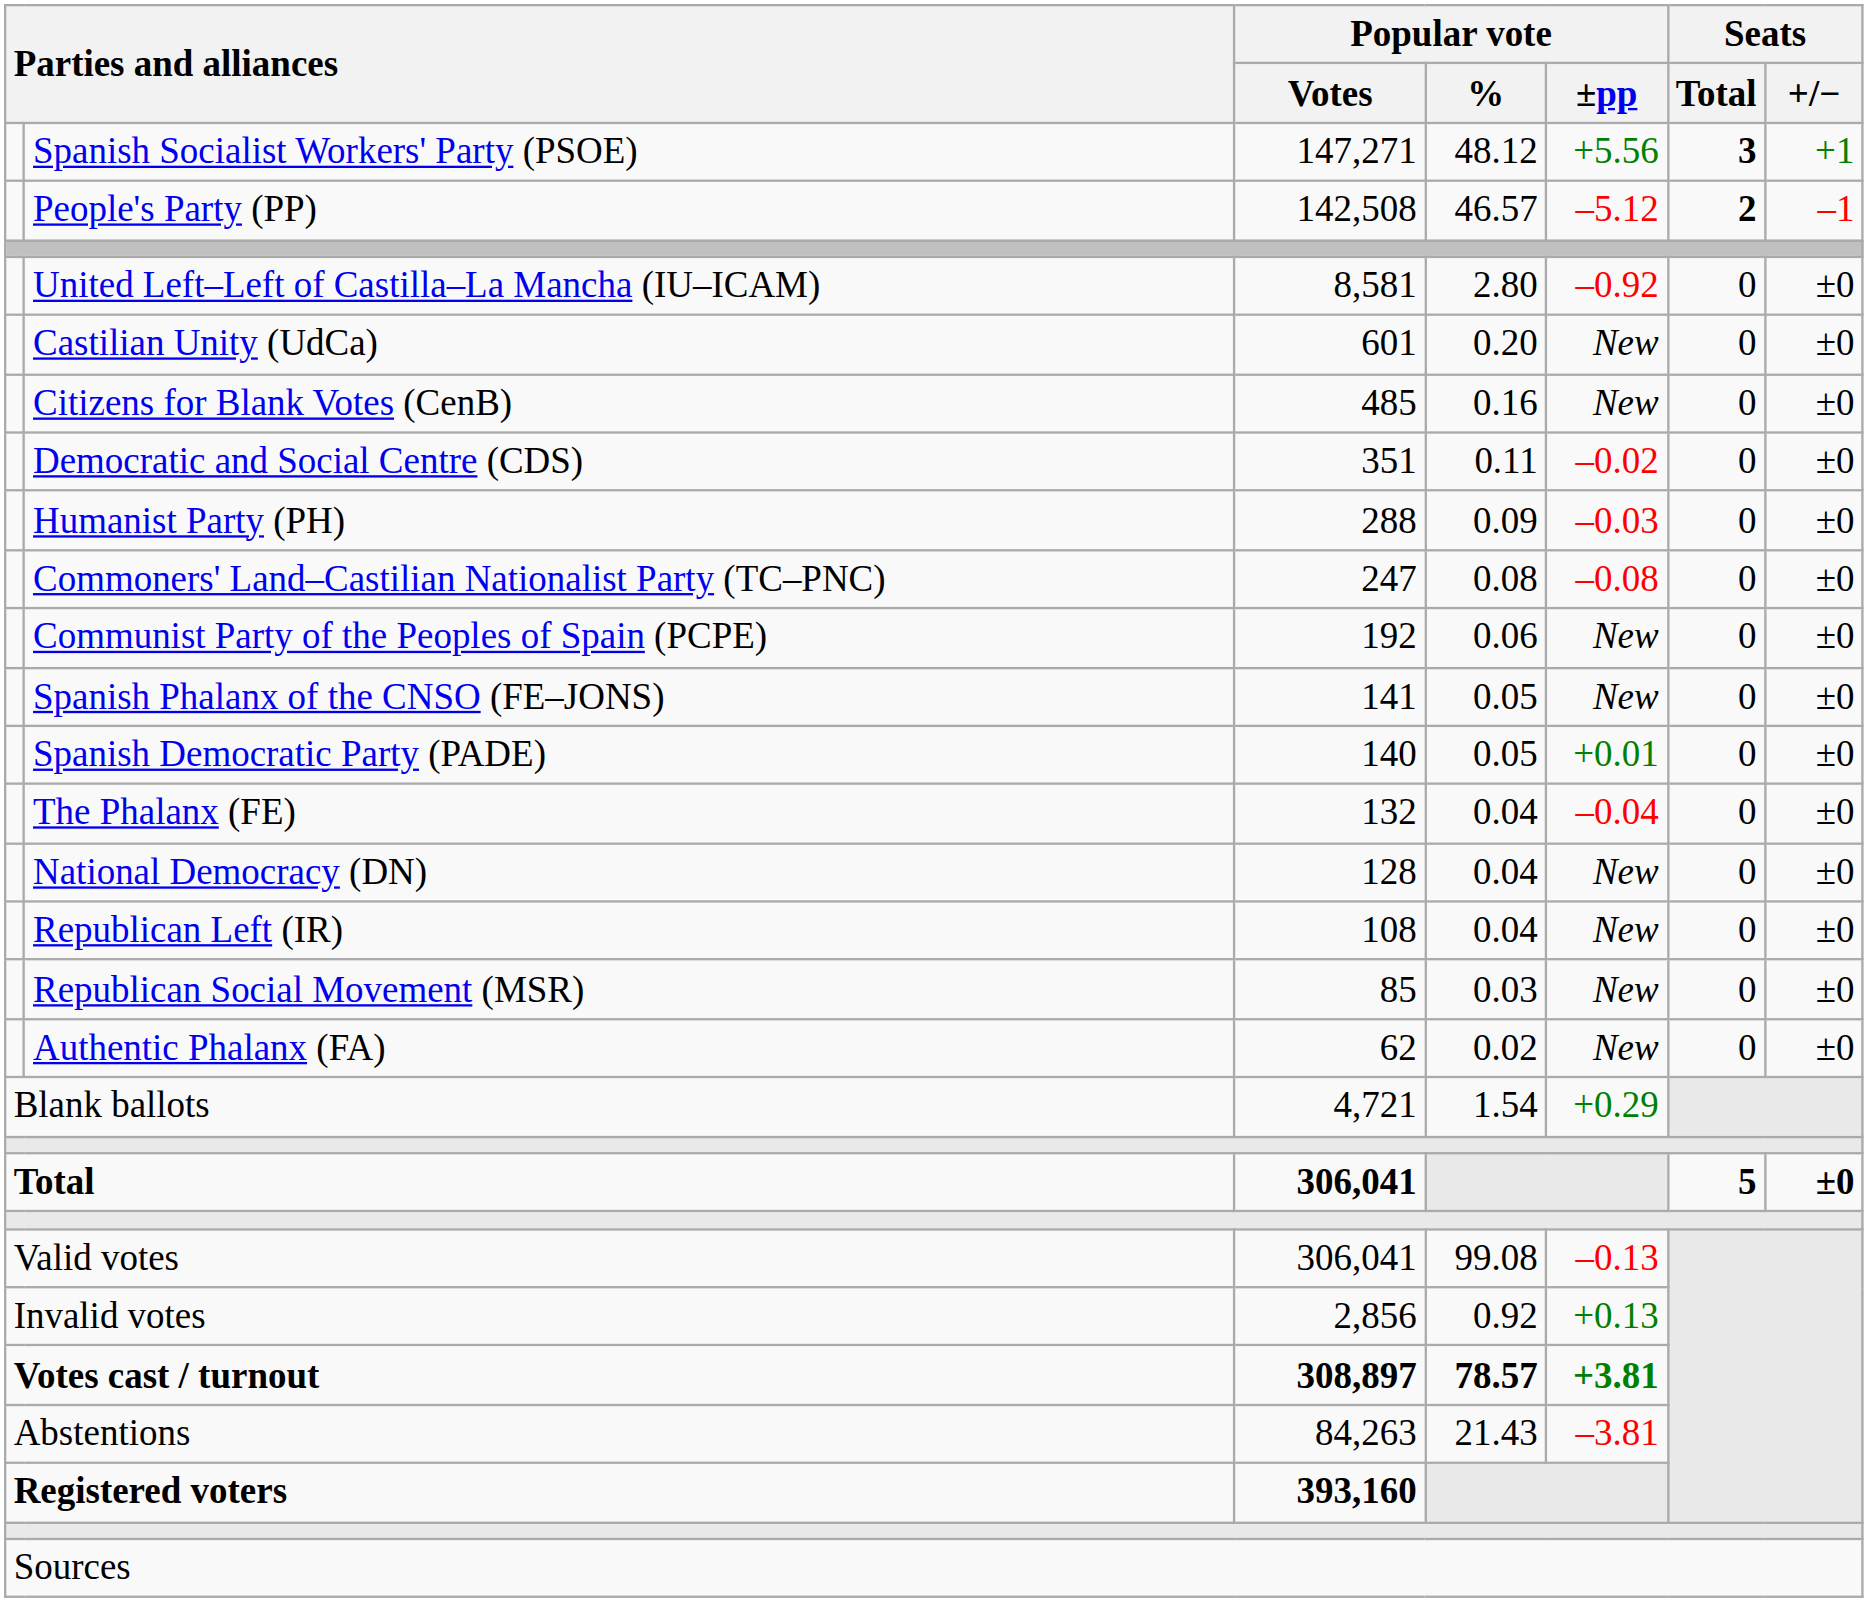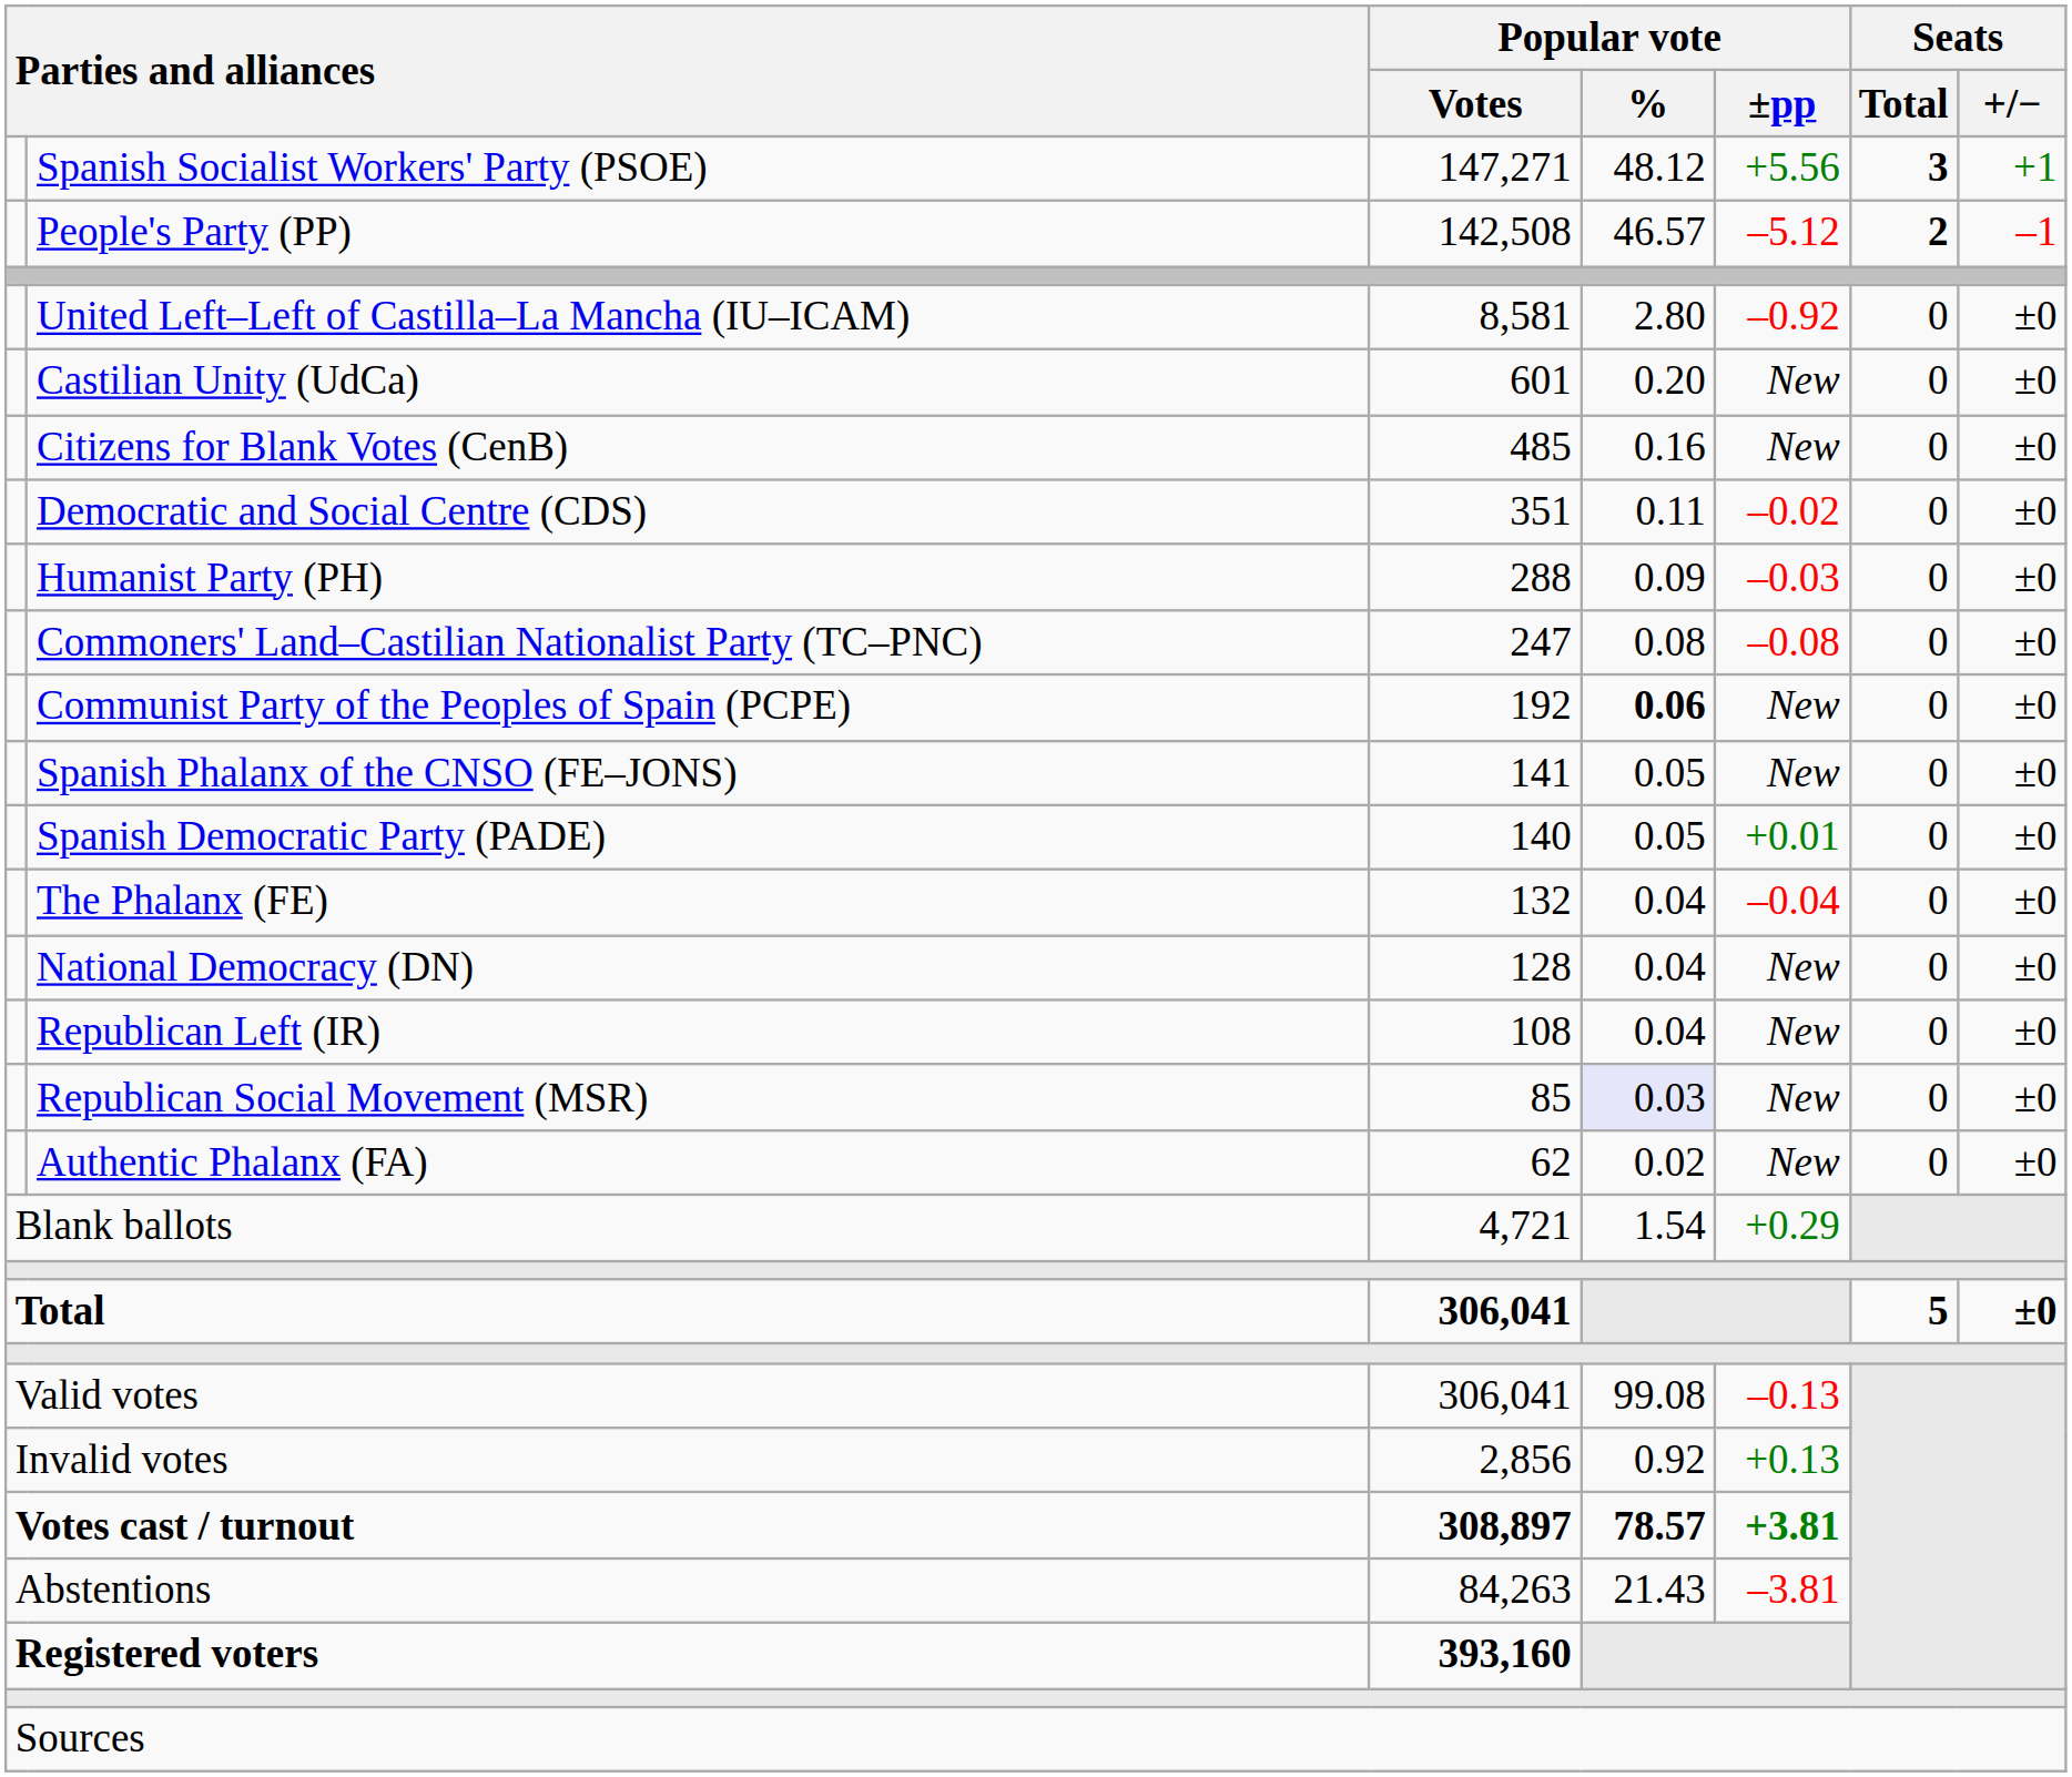Communist Party of the Peoples of Spain (PCPE) | Popular vote / %: normal -> bold
Republican Social Movement (MSR) | Popular vote / %: no background -> lavender background
